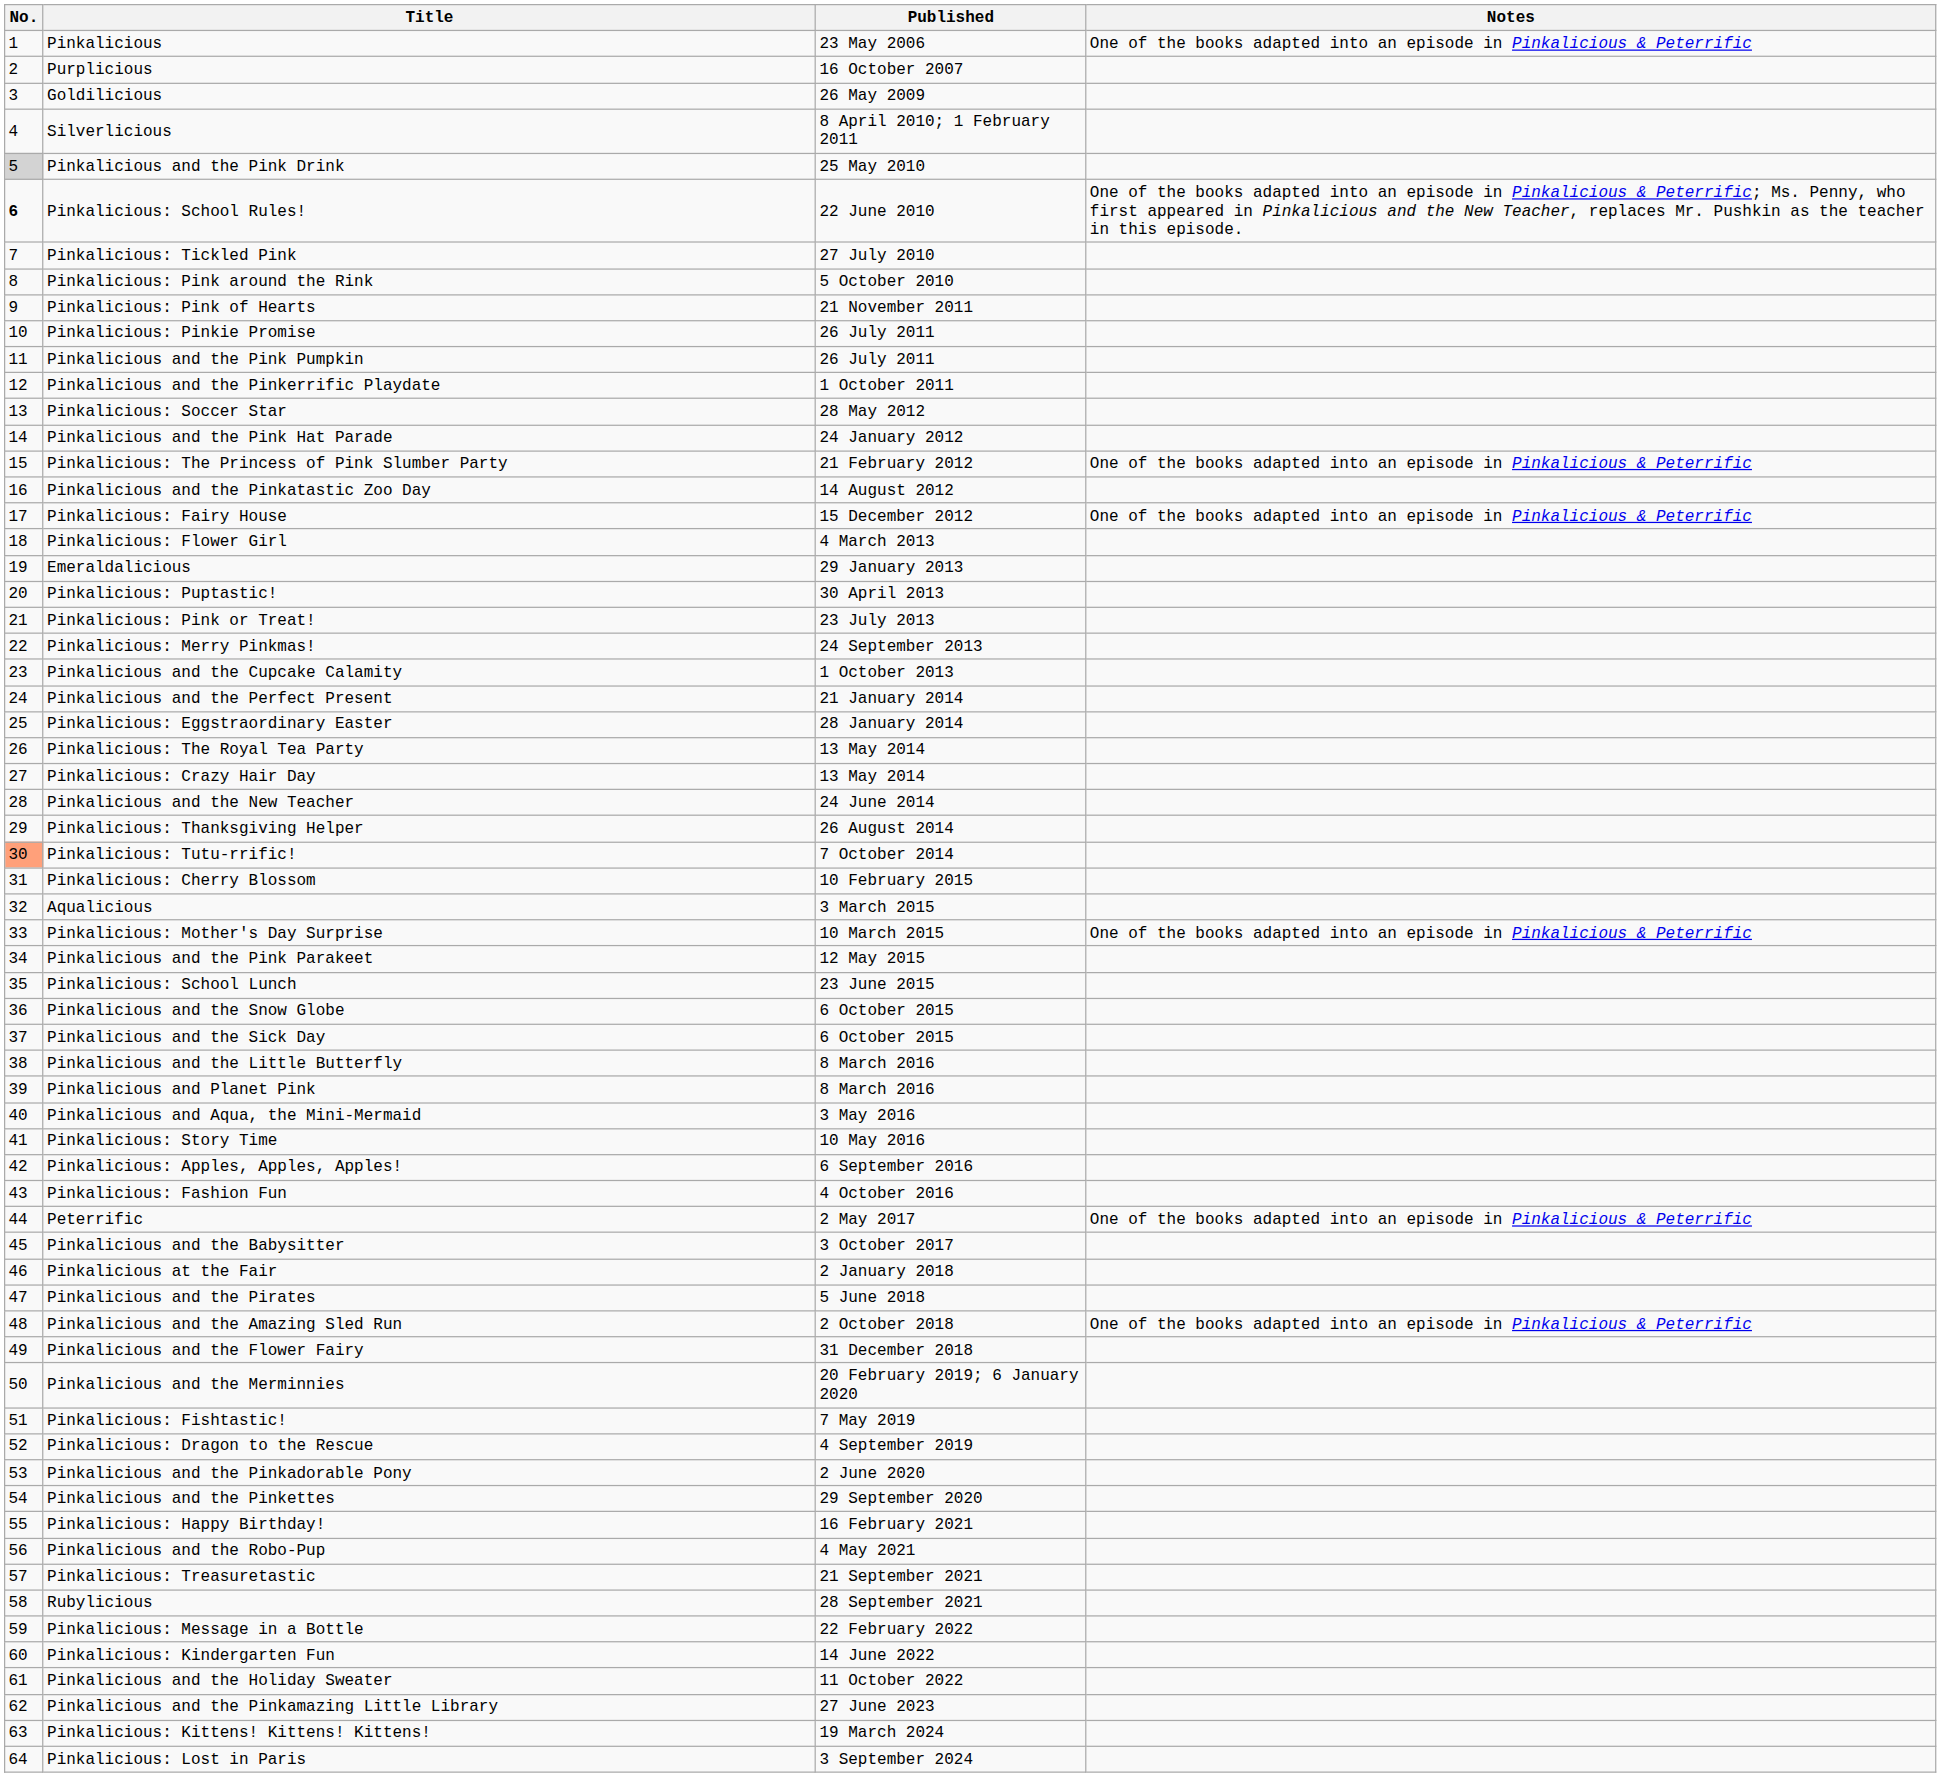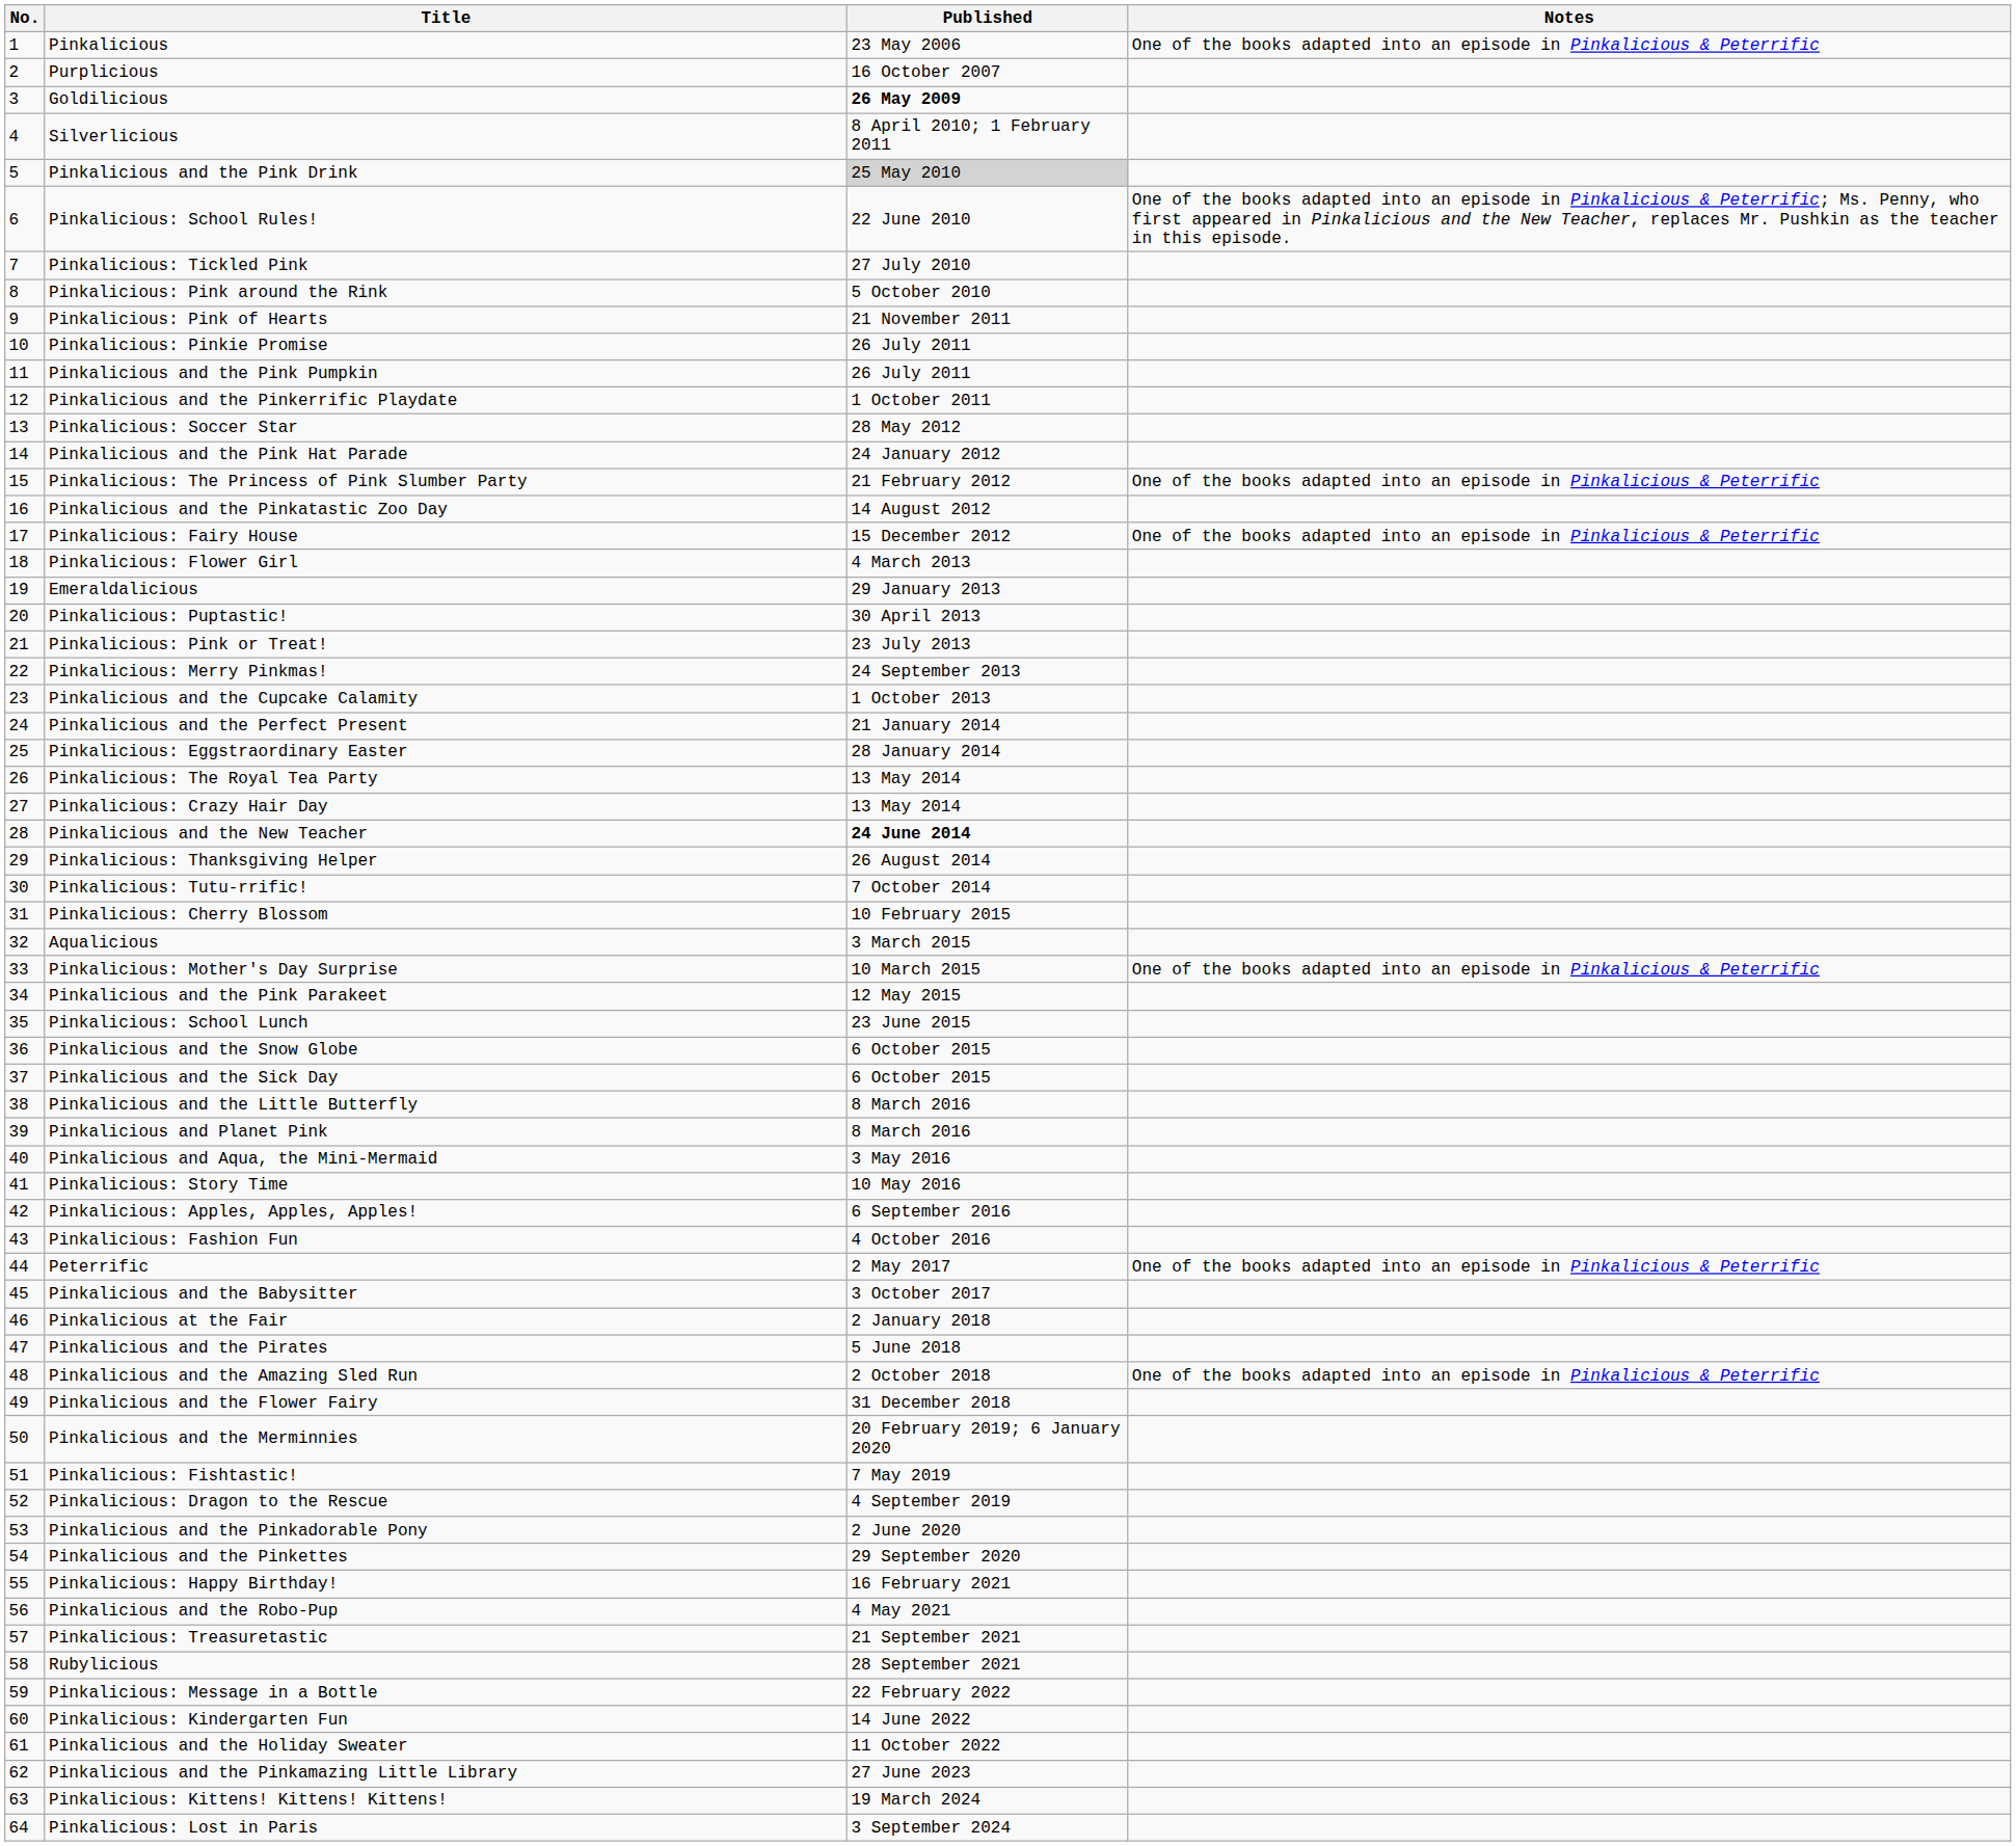Goldilicious | Published: normal -> bold
Pinkalicious and the Pink Drink | No.: lightgrey background -> no background
Pinkalicious and the Pink Drink | Published: no background -> lightgrey background
Pinkalicious: School Rules! | No.: bold -> normal
Pinkalicious and the New Teacher | Published: normal -> bold
Pinkalicious: Tutu-rrific! | No.: lightsalmon background -> no background
